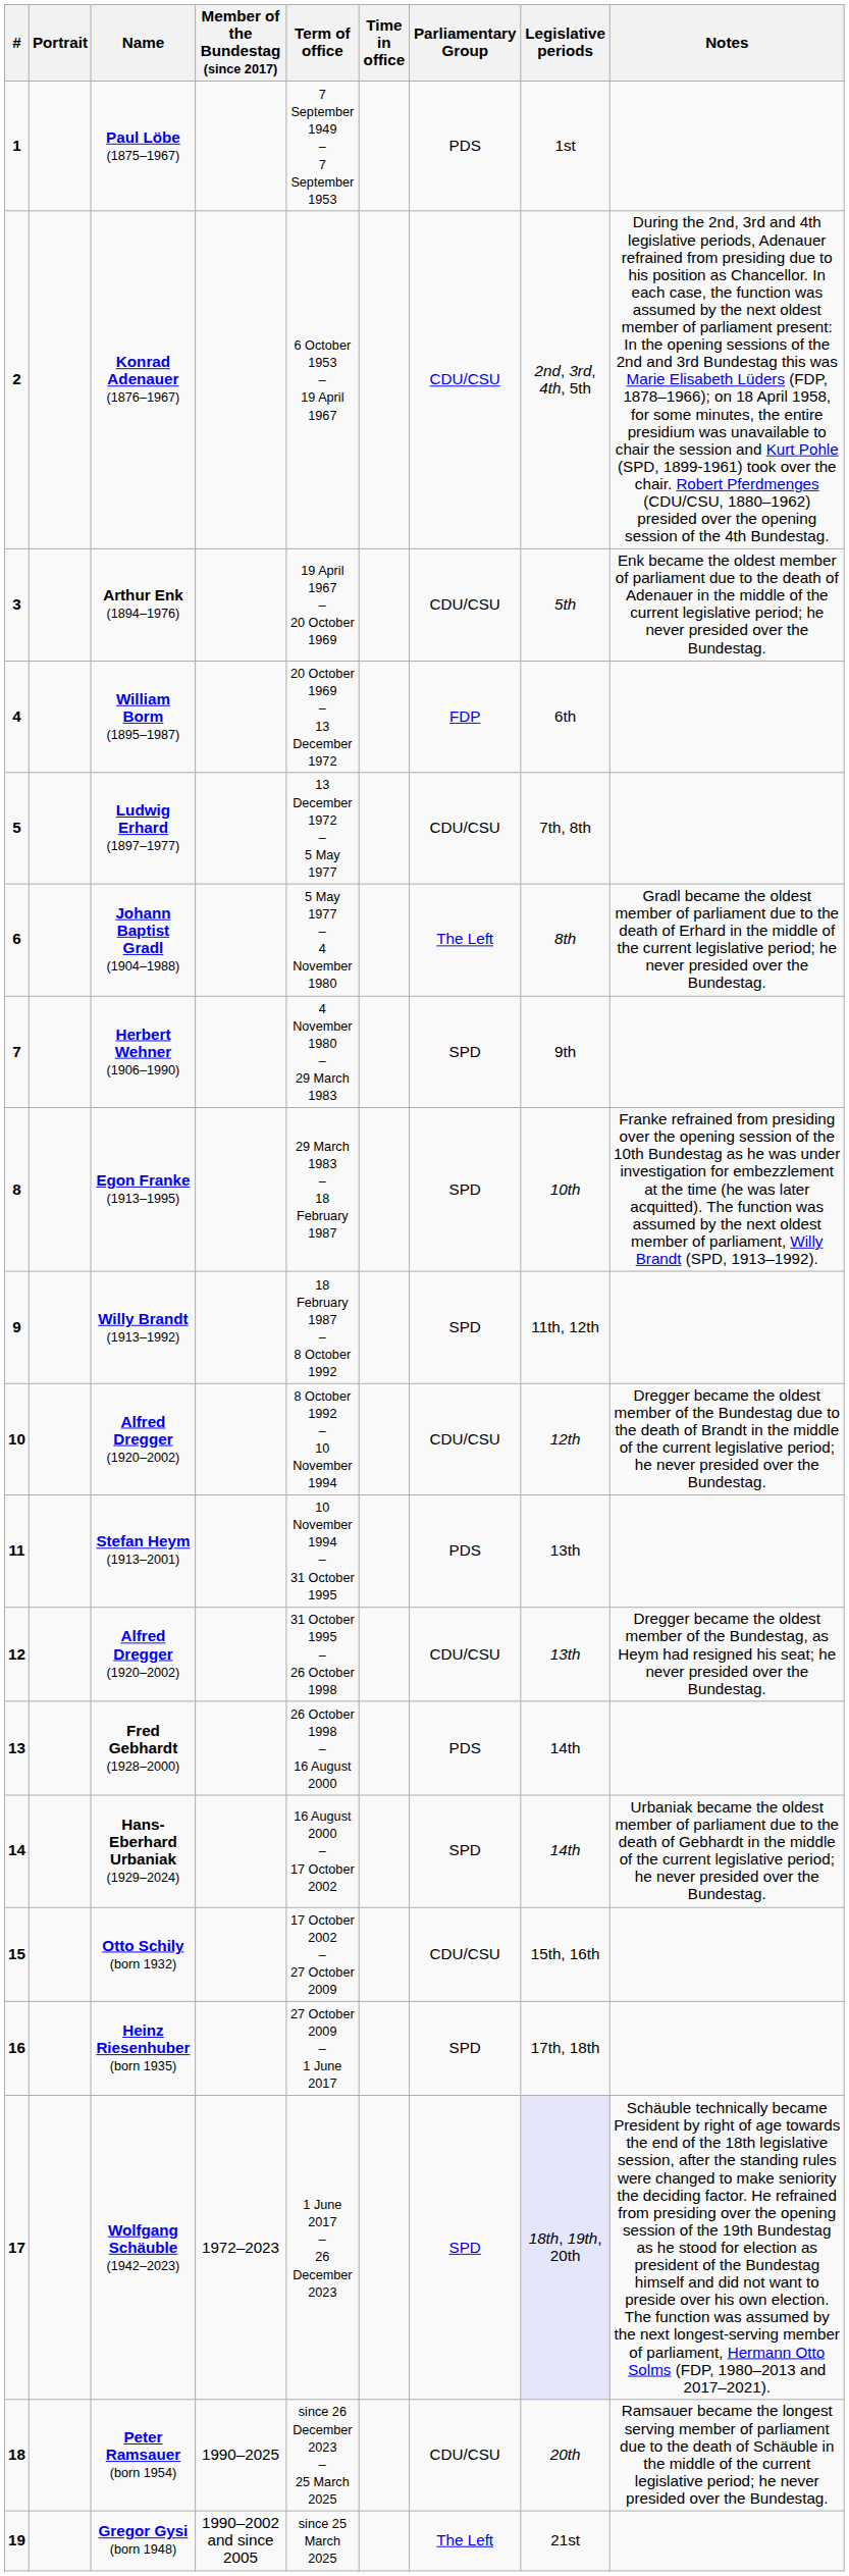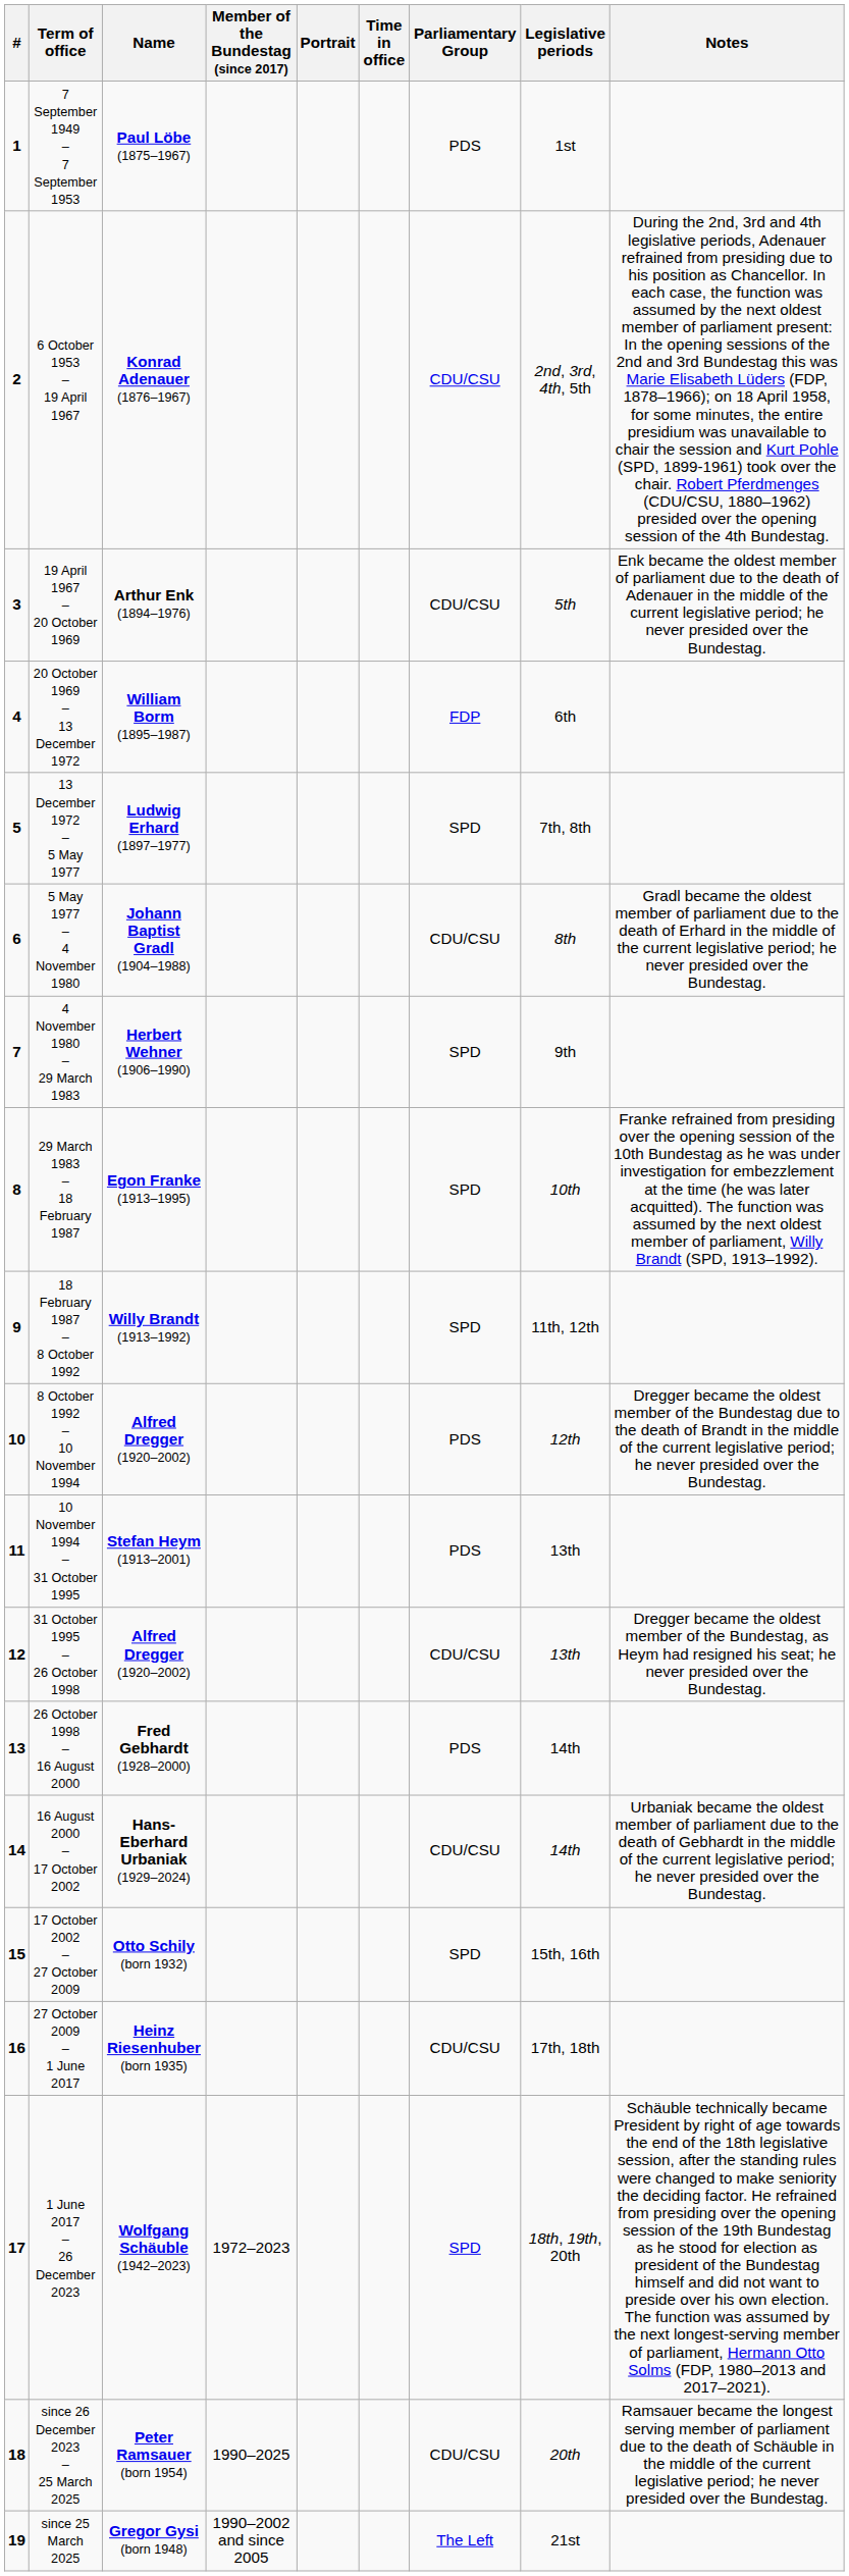columns swapped: Portrait <-> Term of office
Ludwig Erhard (1897–1977) | Parliamentary Group: CDU/CSU -> SPD
Johann Baptist Gradl (1904–1988) | Parliamentary Group: The Left -> CDU/CSU
10 / Alfred Dregger (1920–2002) | Parliamentary Group: CDU/CSU -> PDS
Hans-Eberhard Urbaniak (1929–2024) | Parliamentary Group: SPD -> CDU/CSU
Otto Schily (born 1932) | Parliamentary Group: CDU/CSU -> SPD
Heinz Riesenhuber (born 1935) | Parliamentary Group: SPD -> CDU/CSU
Wolfgang Schäuble (1942–2023) | Legislative periods: lavender background -> no background
